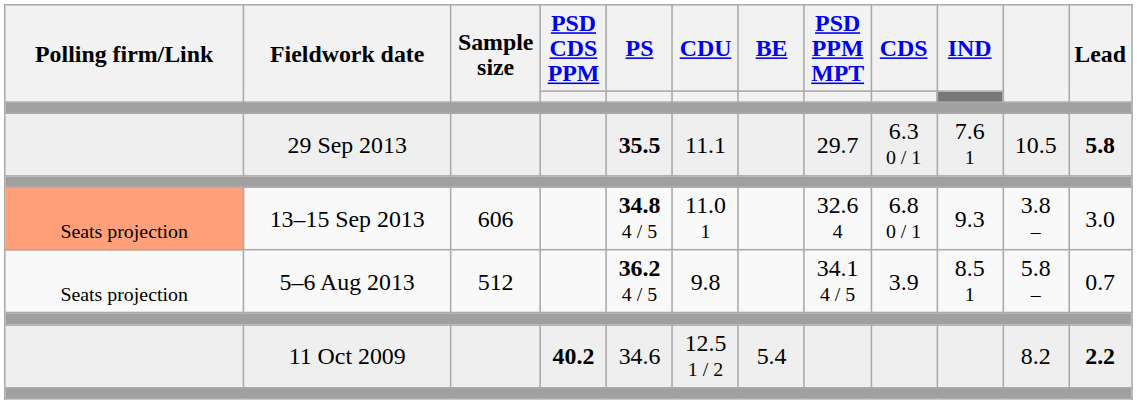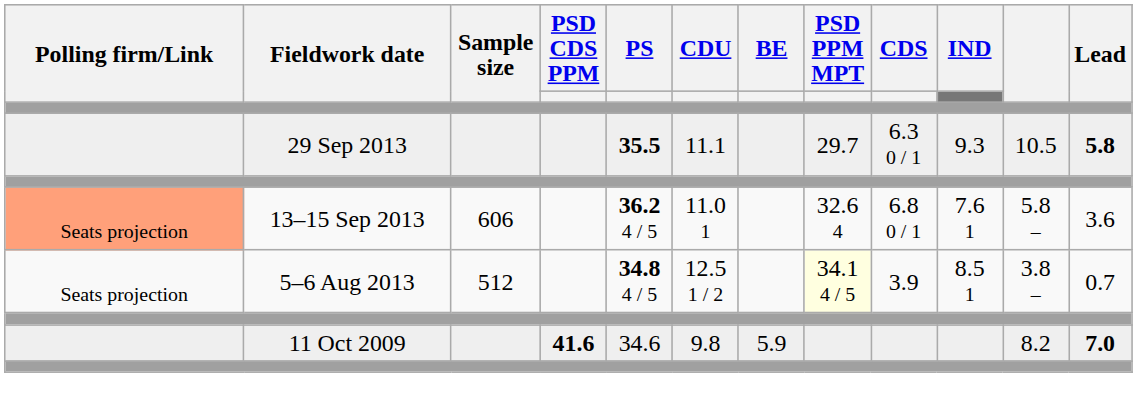29 Sep 2013 | IND: 7.6 1 -> 9.3
13–15 Sep 2013 | PS: 34.8 4 / 5 -> 36.2 4 / 5
13–15 Sep 2013 | IND: 9.3 -> 7.6 1
13–15 Sep 2013 | column 11: 3.8 – -> 5.8 –
13–15 Sep 2013 | Lead: 3.0 -> 3.6
5–6 Aug 2013 | PS: 36.2 4 / 5 -> 34.8 4 / 5
5–6 Aug 2013 | CDU: 9.8 -> 12.5 1 / 2
5–6 Aug 2013 | PSD PPM MPT: no background -> lightyellow background
5–6 Aug 2013 | column 11: 5.8 – -> 3.8 –
11 Oct 2009 | PSD CDS PPM: 40.2 -> 41.6
11 Oct 2009 | CDU: 12.5 1 / 2 -> 9.8
11 Oct 2009 | BE: 5.4 -> 5.9
11 Oct 2009 | Lead: 2.2 -> 7.0
